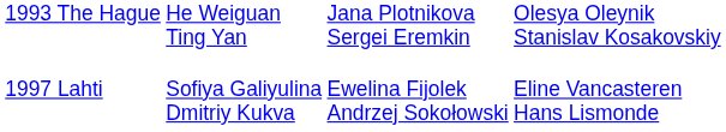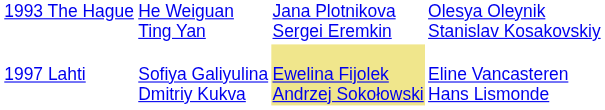1997 Lahti | column 3: no background -> khaki background
